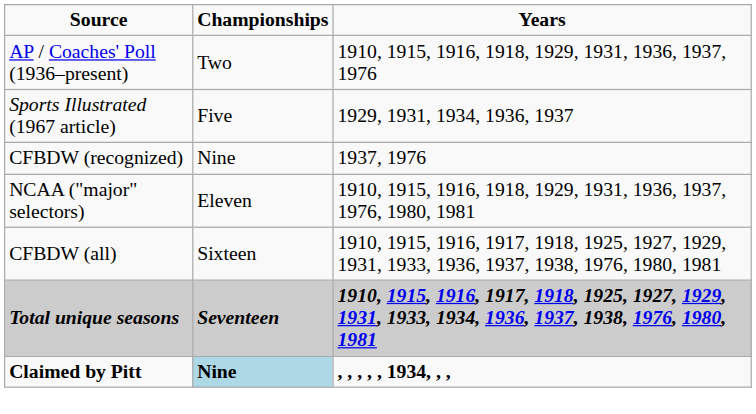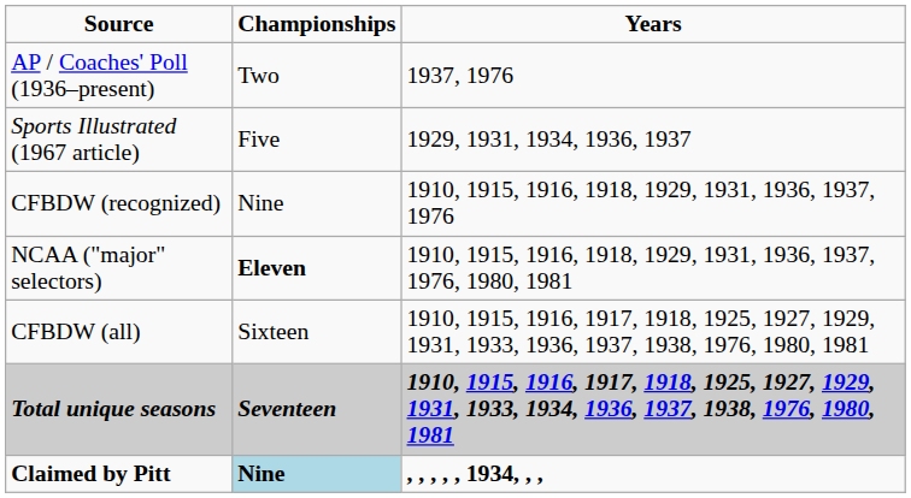AP / Coaches' Poll (1936–present) | Years: 1910, 1915, 1916, 1918, 1929, 1931, 1936, 1937, 1976 -> 1937, 1976
CFBDW (recognized) | Years: 1937, 1976 -> 1910, 1915, 1916, 1918, 1929, 1931, 1936, 1937, 1976
NCAA ("major" selectors) | Championships: normal -> bold
